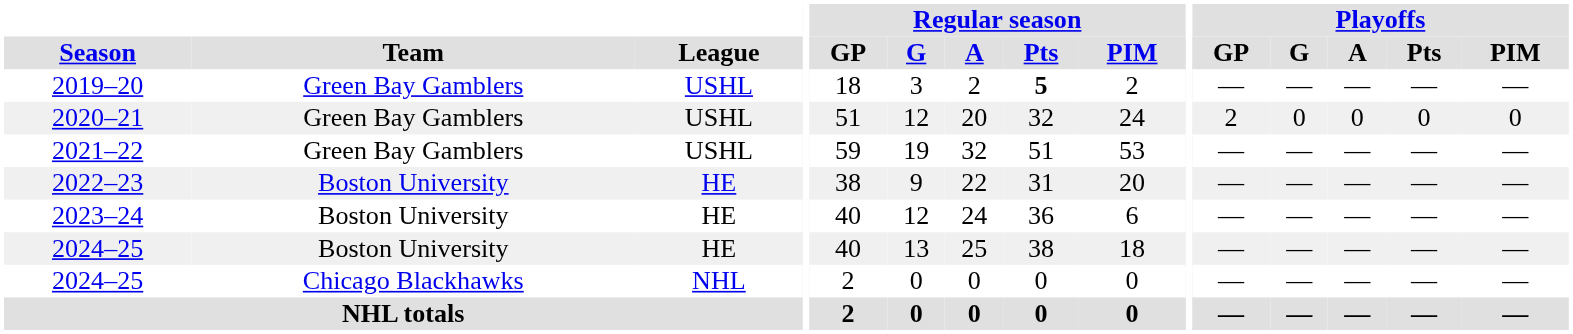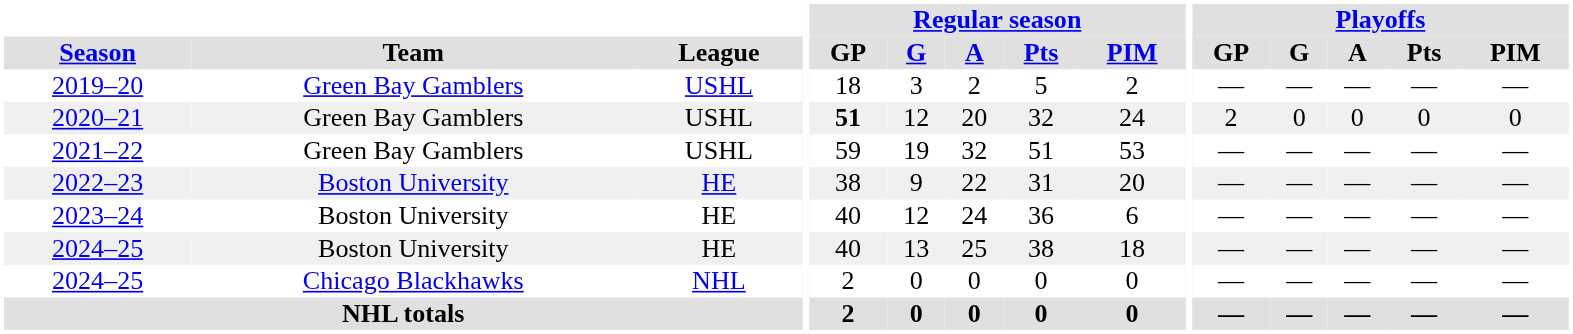2019–20 | Regular season / Pts: bold -> normal
2020–21 | Regular season / GP: normal -> bold
